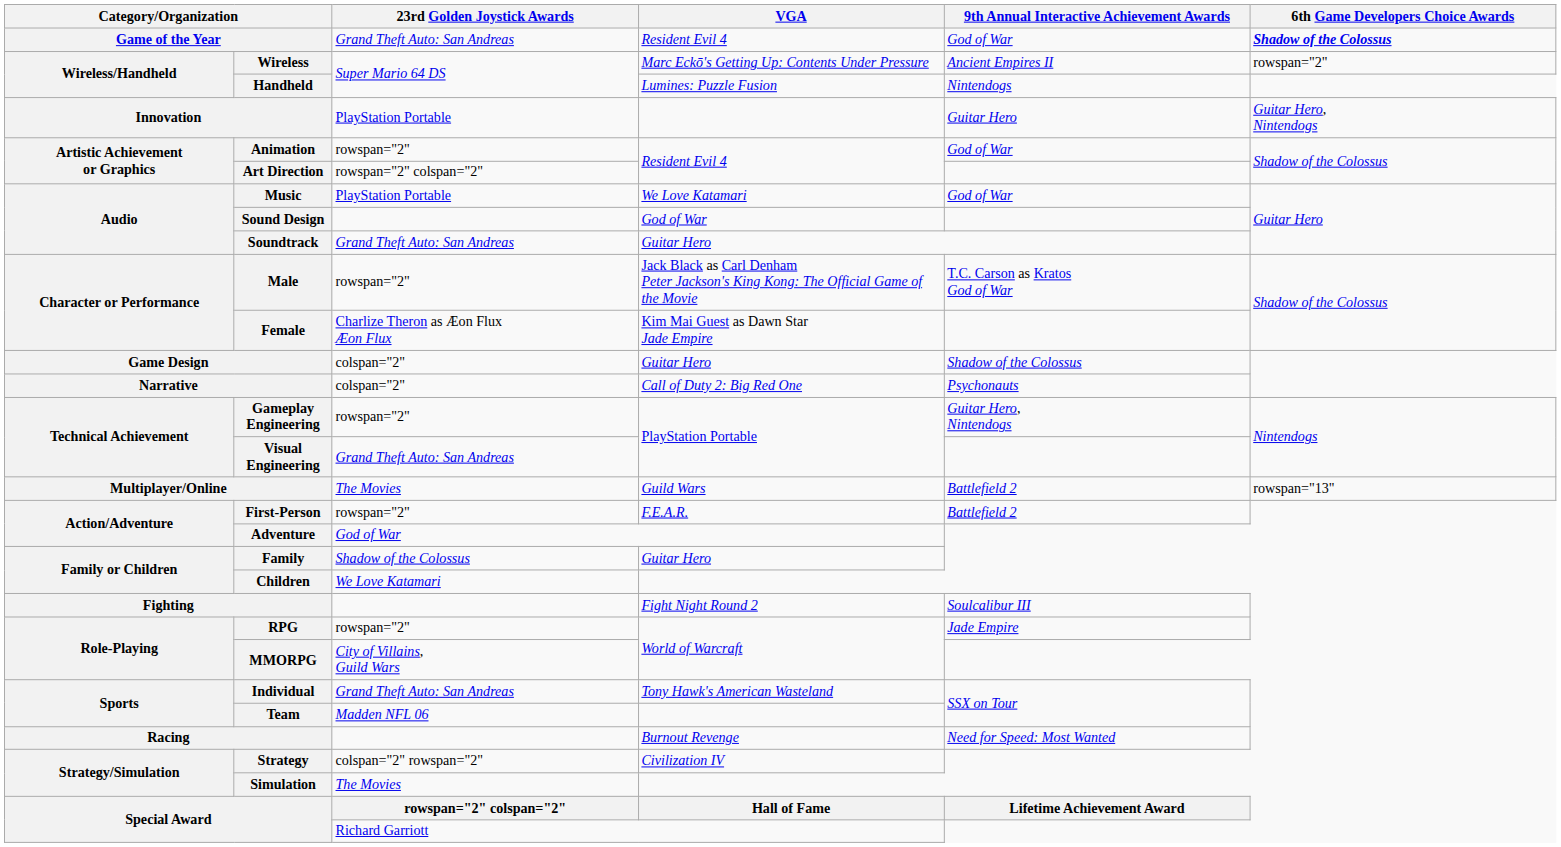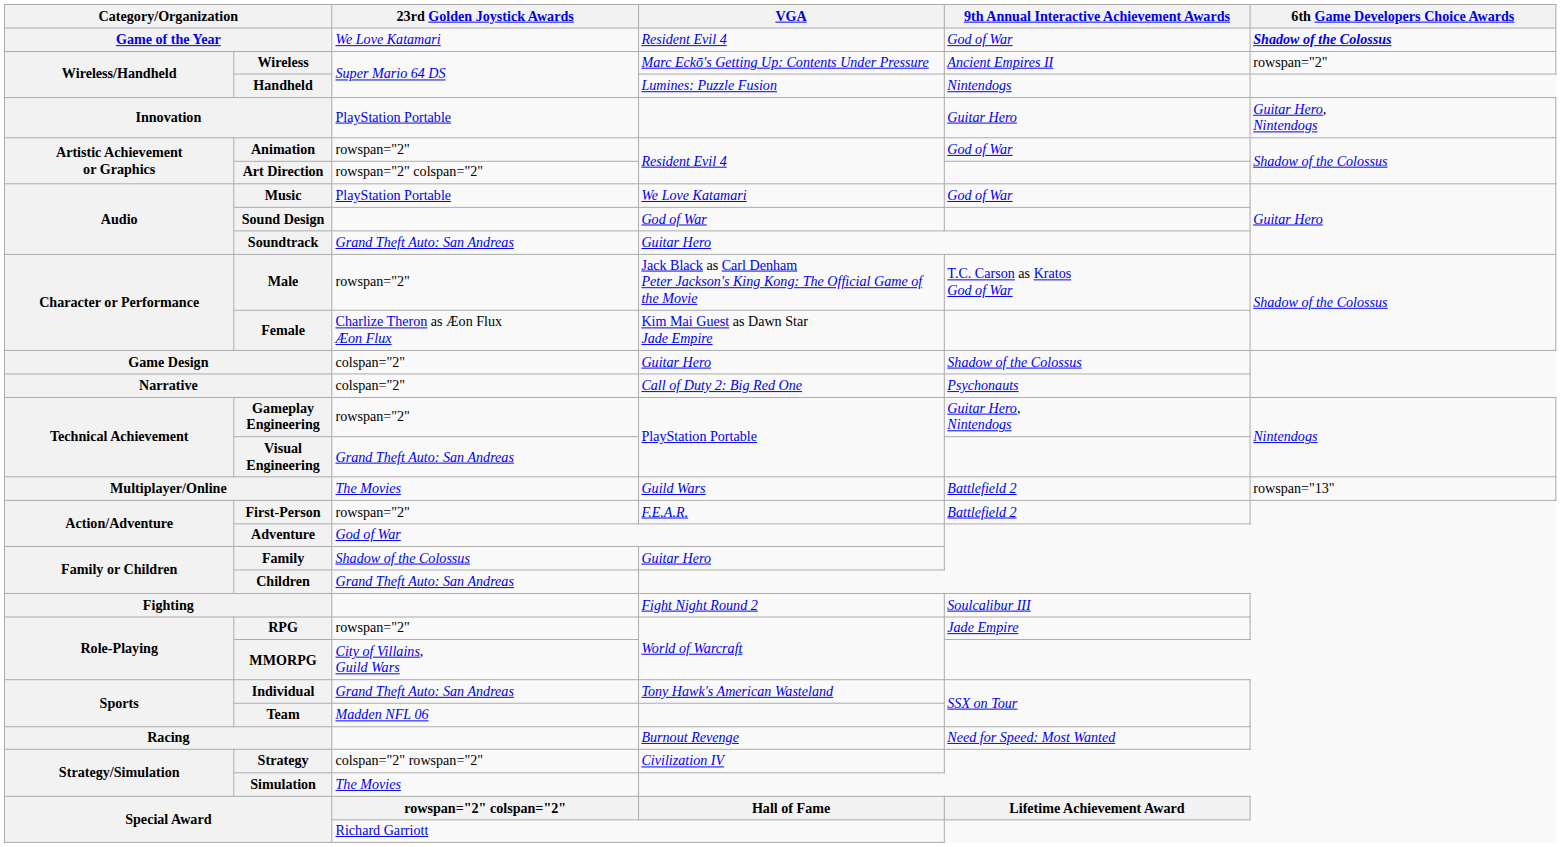Game of the Year | 23rd Golden Joystick Awards: Grand Theft Auto: San Andreas -> We Love Katamari
Children | 23rd Golden Joystick Awards: We Love Katamari -> Grand Theft Auto: San Andreas
